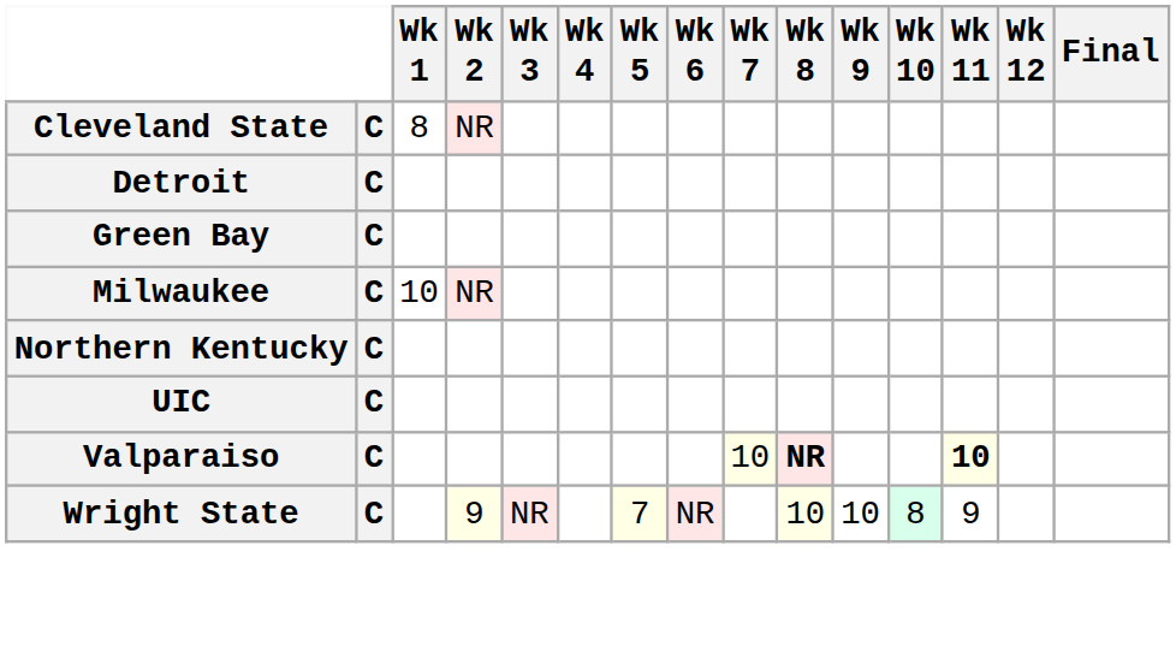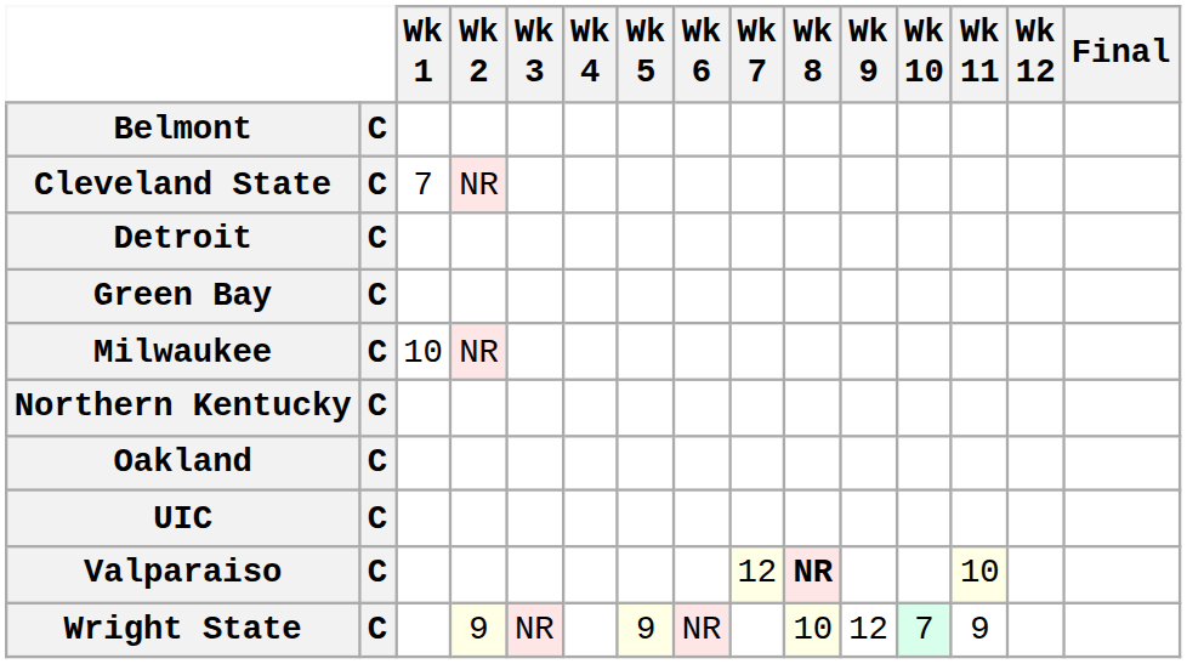+ row: Belmont | C
Cleveland State | Wk 1: 8 -> 7
+ row: Oakland | C
Valparaiso | Wk 7: 10 -> 12
Valparaiso | Wk 11: bold -> normal
Wright State | Wk 5: 7 -> 9
Wright State | Wk 9: 10 -> 12
Wright State | Wk 10: 8 -> 7
